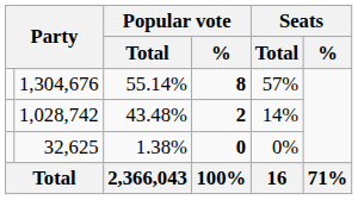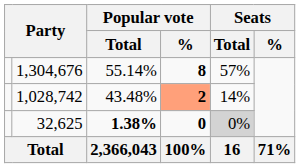1,028,742 | Popular vote / %: no background -> lightsalmon background
32,625 | Popular vote / Total: normal -> bold
32,625 | Seats / Total: no background -> lightgrey background
